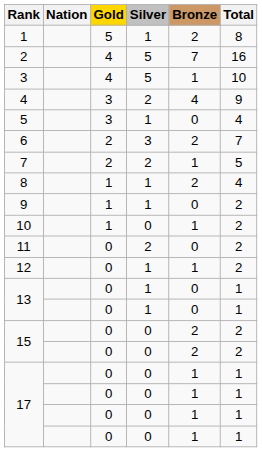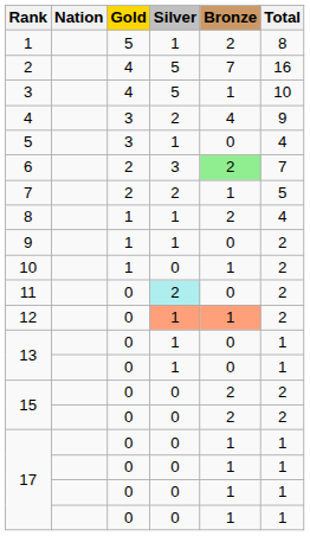6 | Bronze: no background -> lightgreen background
11 | Silver: no background -> paleturquoise background
12 | Silver: no background -> lightsalmon background
12 | Bronze: no background -> lightsalmon background
